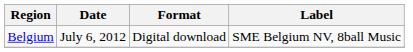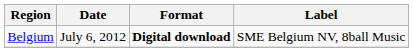Belgium | Format: normal -> bold
